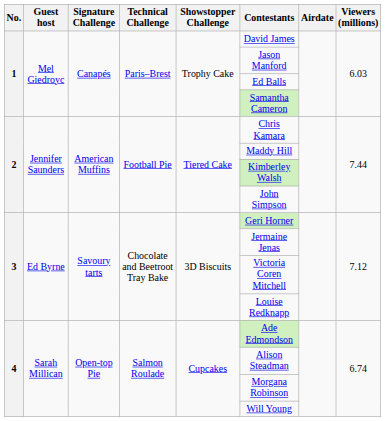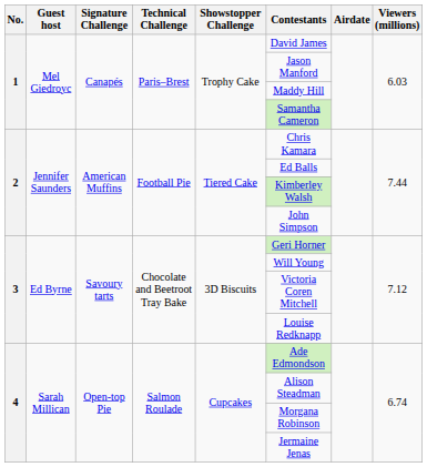row 4 | Contestants: Ed Balls -> Maddy Hill
row 7 | Contestants: Maddy Hill -> Ed Balls
row 11 | Contestants: Jermaine Jenas -> Will Young
row 17 | Contestants: Will Young -> Jermaine Jenas
